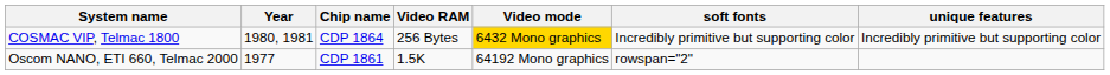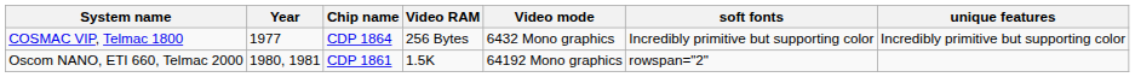COSMAC VIP, Telmac 1800 | Year: 1980, 1981 -> 1977
COSMAC VIP, Telmac 1800 | Video mode: gold background -> no background
Oscom NANO, ETI 660, Telmac 2000 | Year: 1977 -> 1980, 1981
